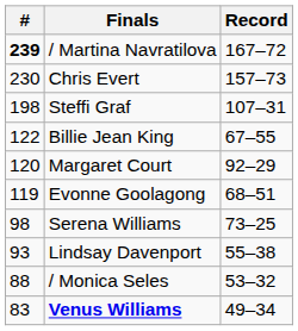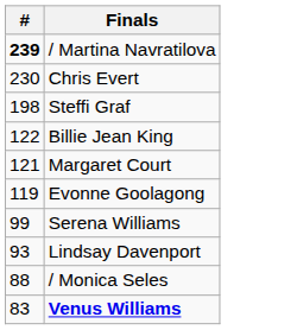- column: Record | 167–72 | 157–73 | 107–31 | 67–55 | 92–29 | 68–51 | 73–25 | 55–38 | 53–32 | 49–34
Margaret Court | #: 120 -> 121
Serena Williams | #: 98 -> 99
